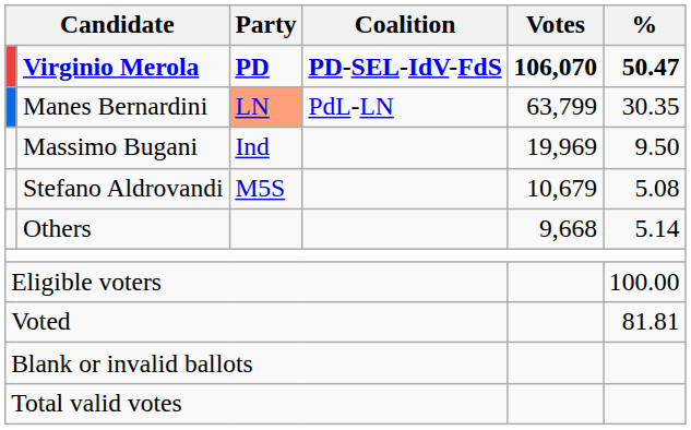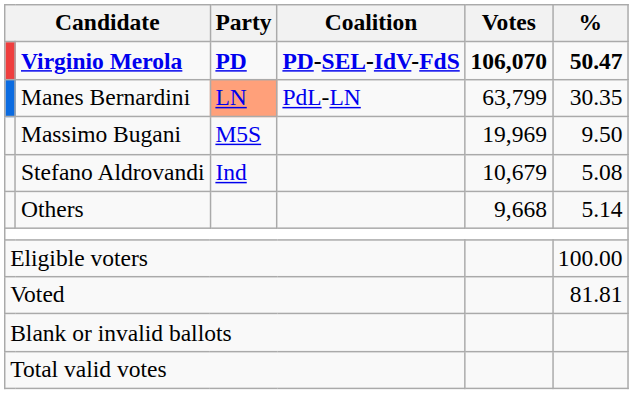Massimo Bugani | Party: Ind -> M5S
Stefano Aldrovandi | Party: M5S -> Ind
